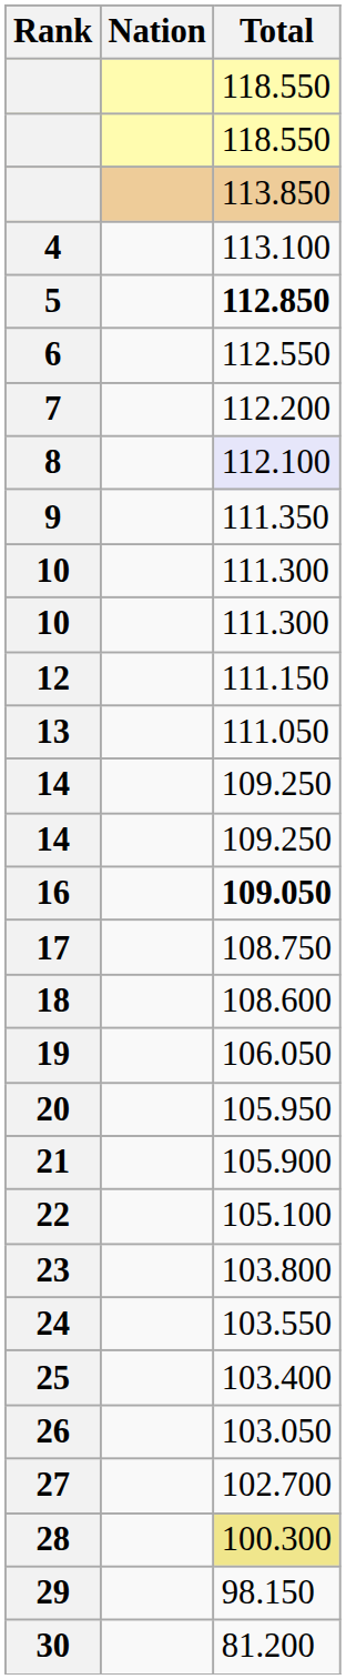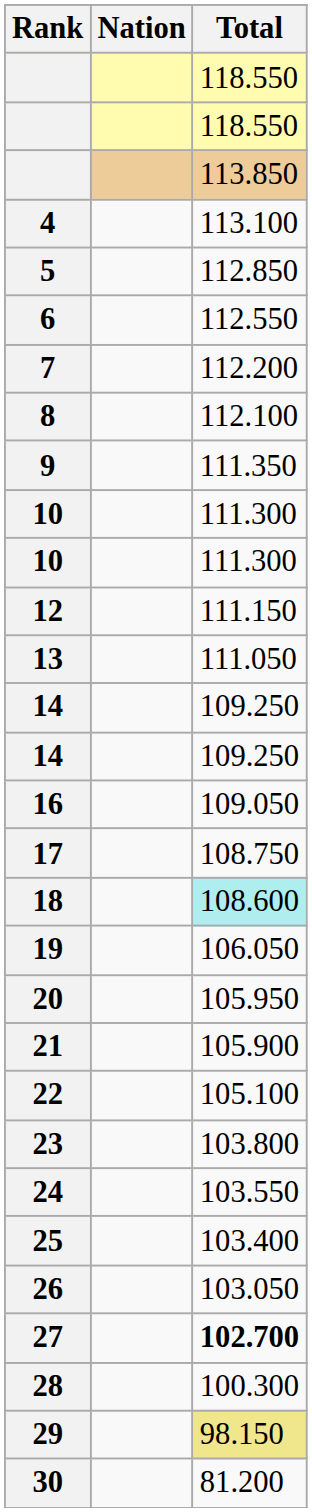112.850 | Total: bold -> normal
112.100 | Total: lavender background -> no background
109.050 | Total: bold -> normal
108.600 | Total: no background -> paleturquoise background
102.700 | Total: normal -> bold
100.300 | Total: khaki background -> no background
98.150 | Total: no background -> khaki background
